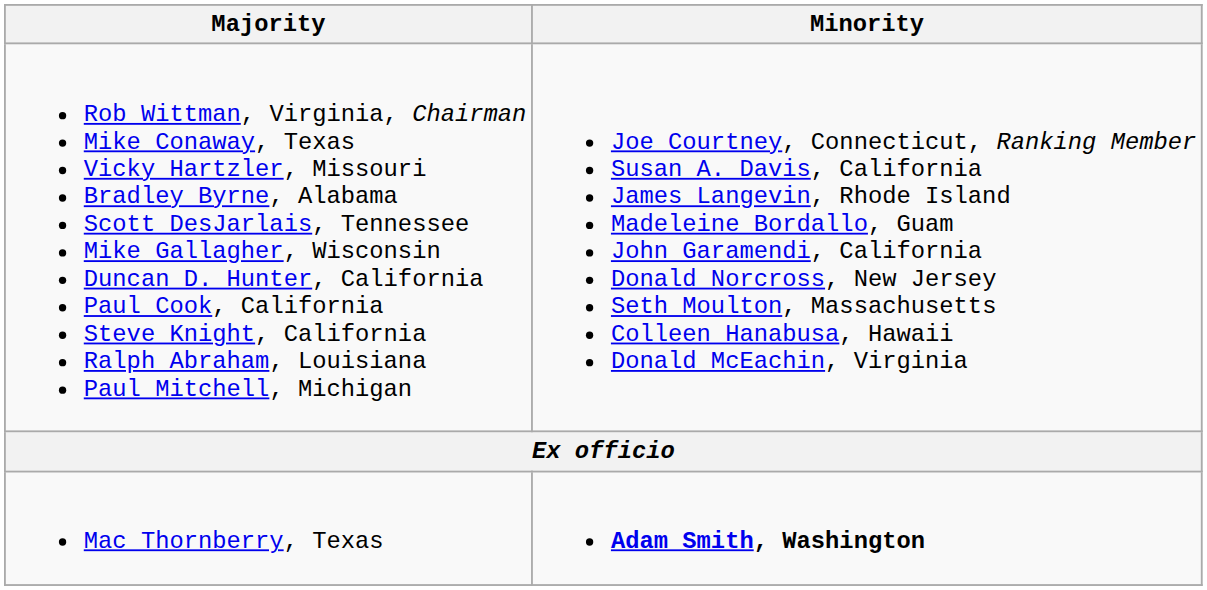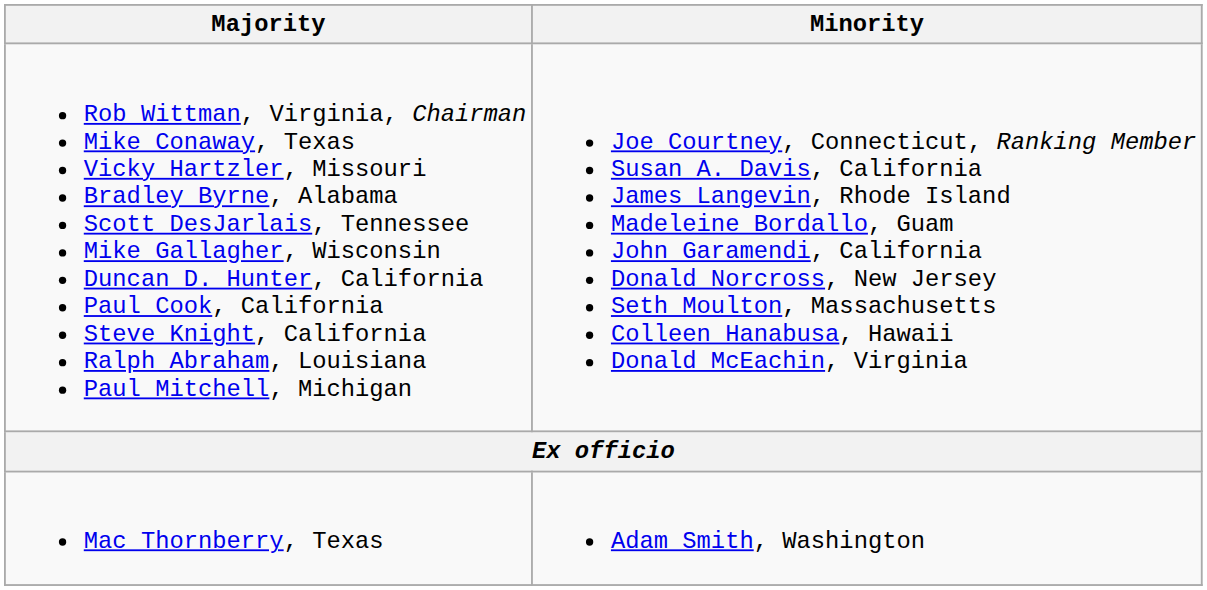Mac Thornberry, Texas | Minority: bold -> normal
